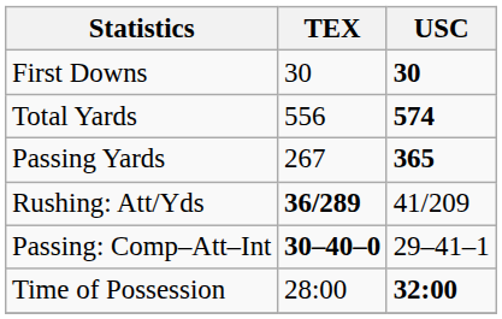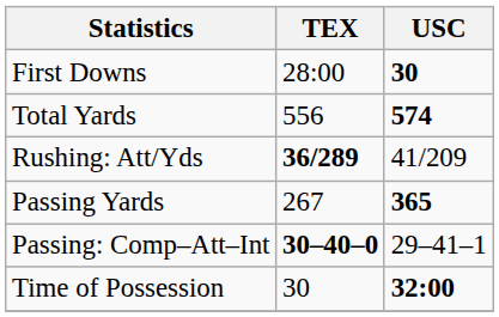First Downs | TEX: 30 -> 28:00
rows swapped: Rushing: Att/Yds <-> Passing Yards
Time of Possession | TEX: 28:00 -> 30
